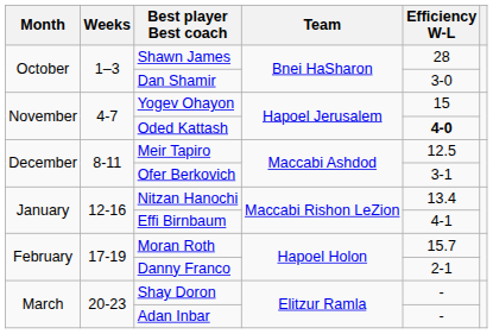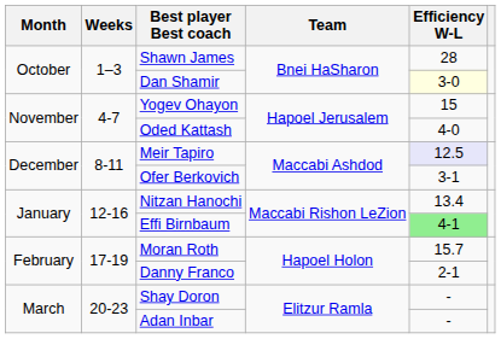Dan Shamir | Efficiency W-L: no background -> lightyellow background
Oded Kattash | Efficiency W-L: bold -> normal
Meir Tapiro | Efficiency W-L: no background -> lavender background
Effi Birnbaum | Efficiency W-L: no background -> lightgreen background
